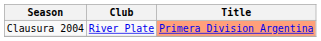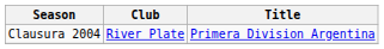Clausura 2004 | Title: lightsalmon background -> no background
